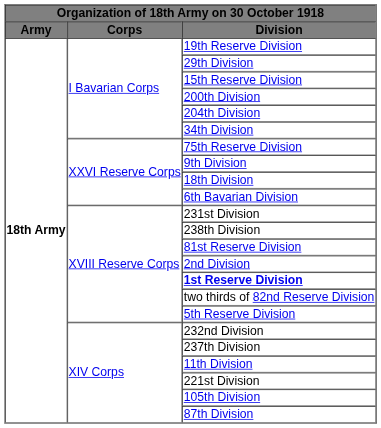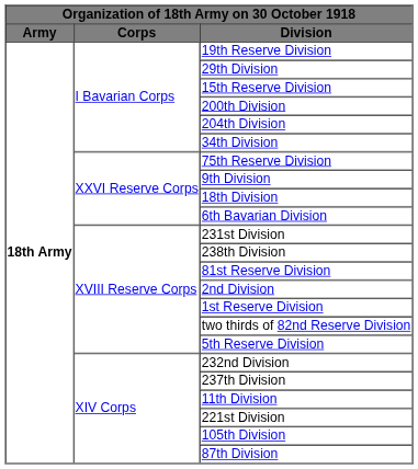1st Reserve Division | Division: bold -> normal
